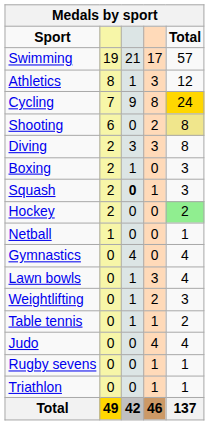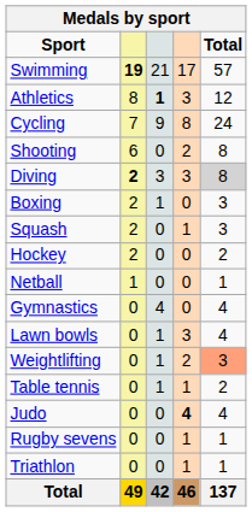Swimming | column 2: normal -> bold
Athletics | column 3: normal -> bold
Cycling | Total: gold background -> no background
Shooting | Total: khaki background -> no background
Diving | column 2: normal -> bold
Diving | Total: no background -> lightgrey background
Squash | column 3: bold -> normal
Hockey | Total: lightgreen background -> no background
Weightlifting | Total: no background -> lightsalmon background
Judo | column 4: normal -> bold
